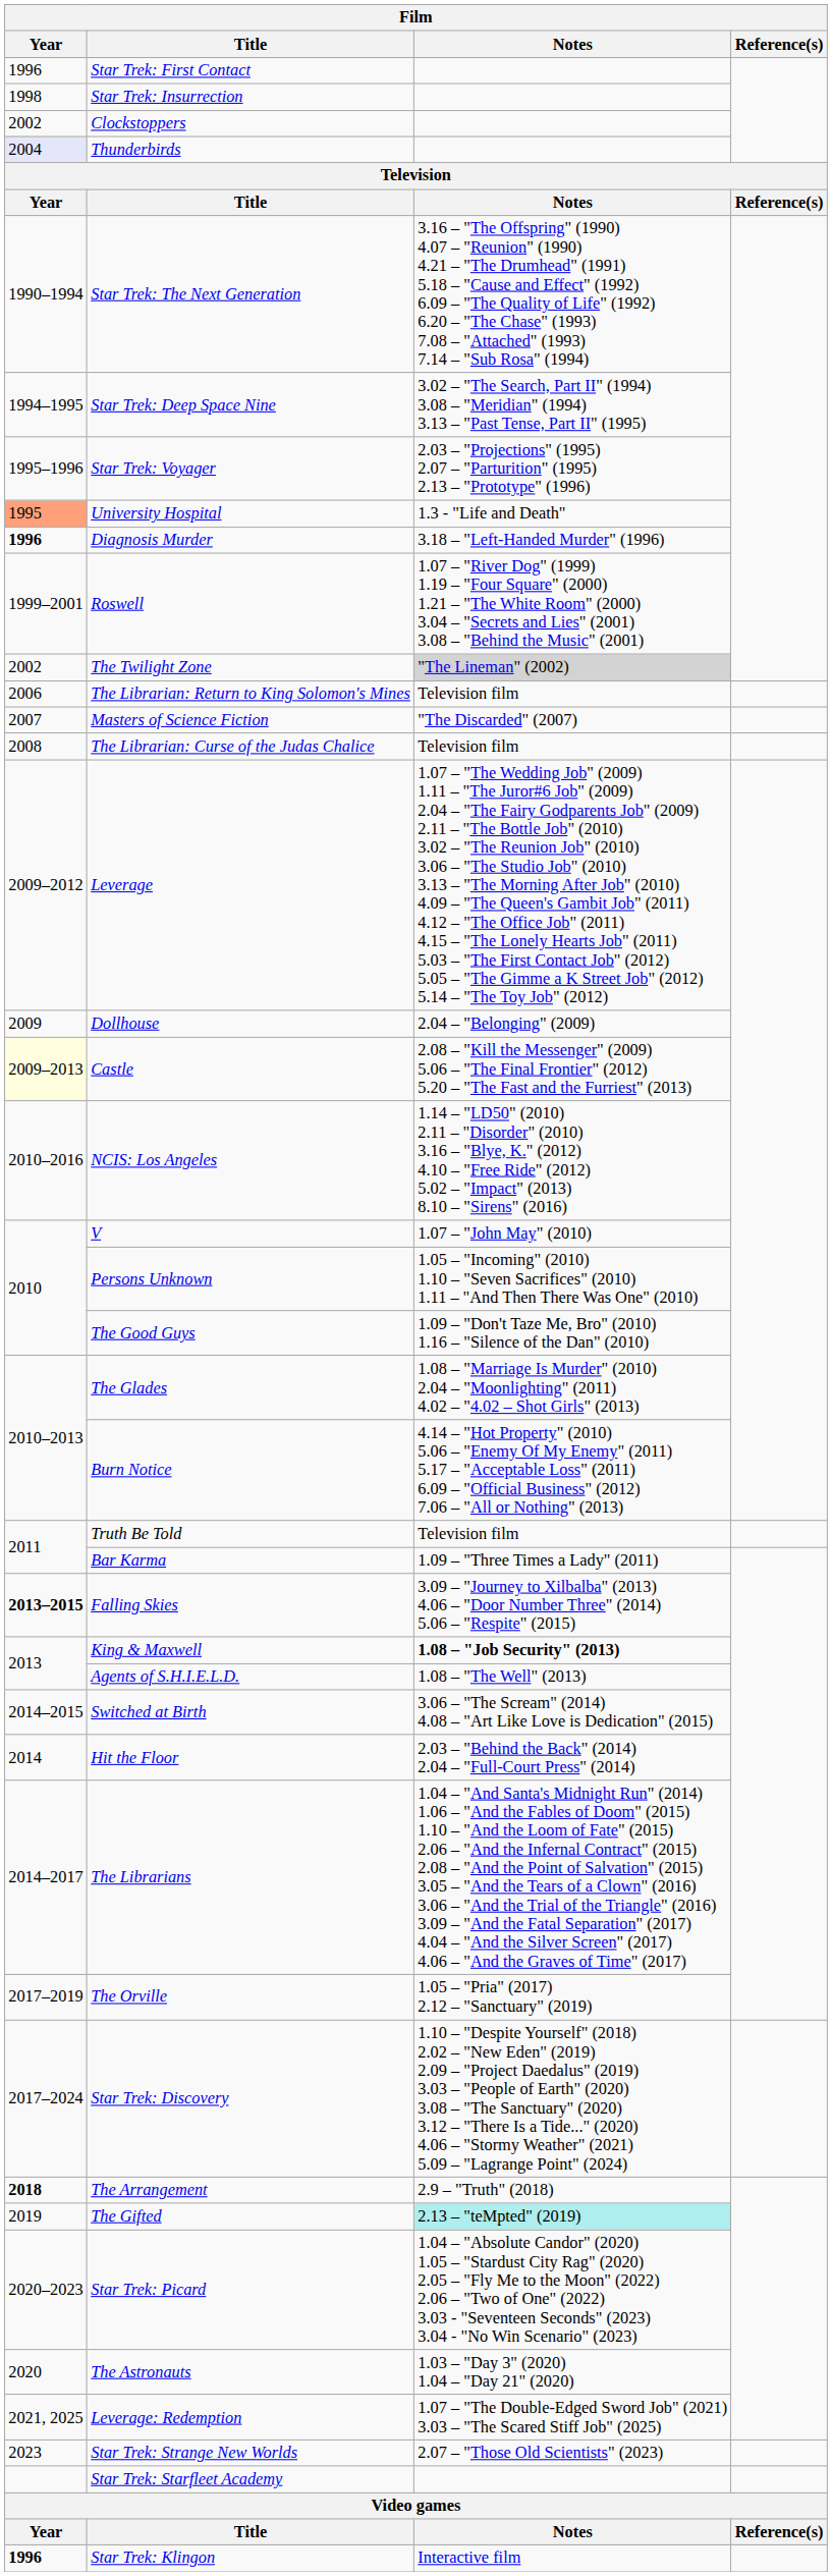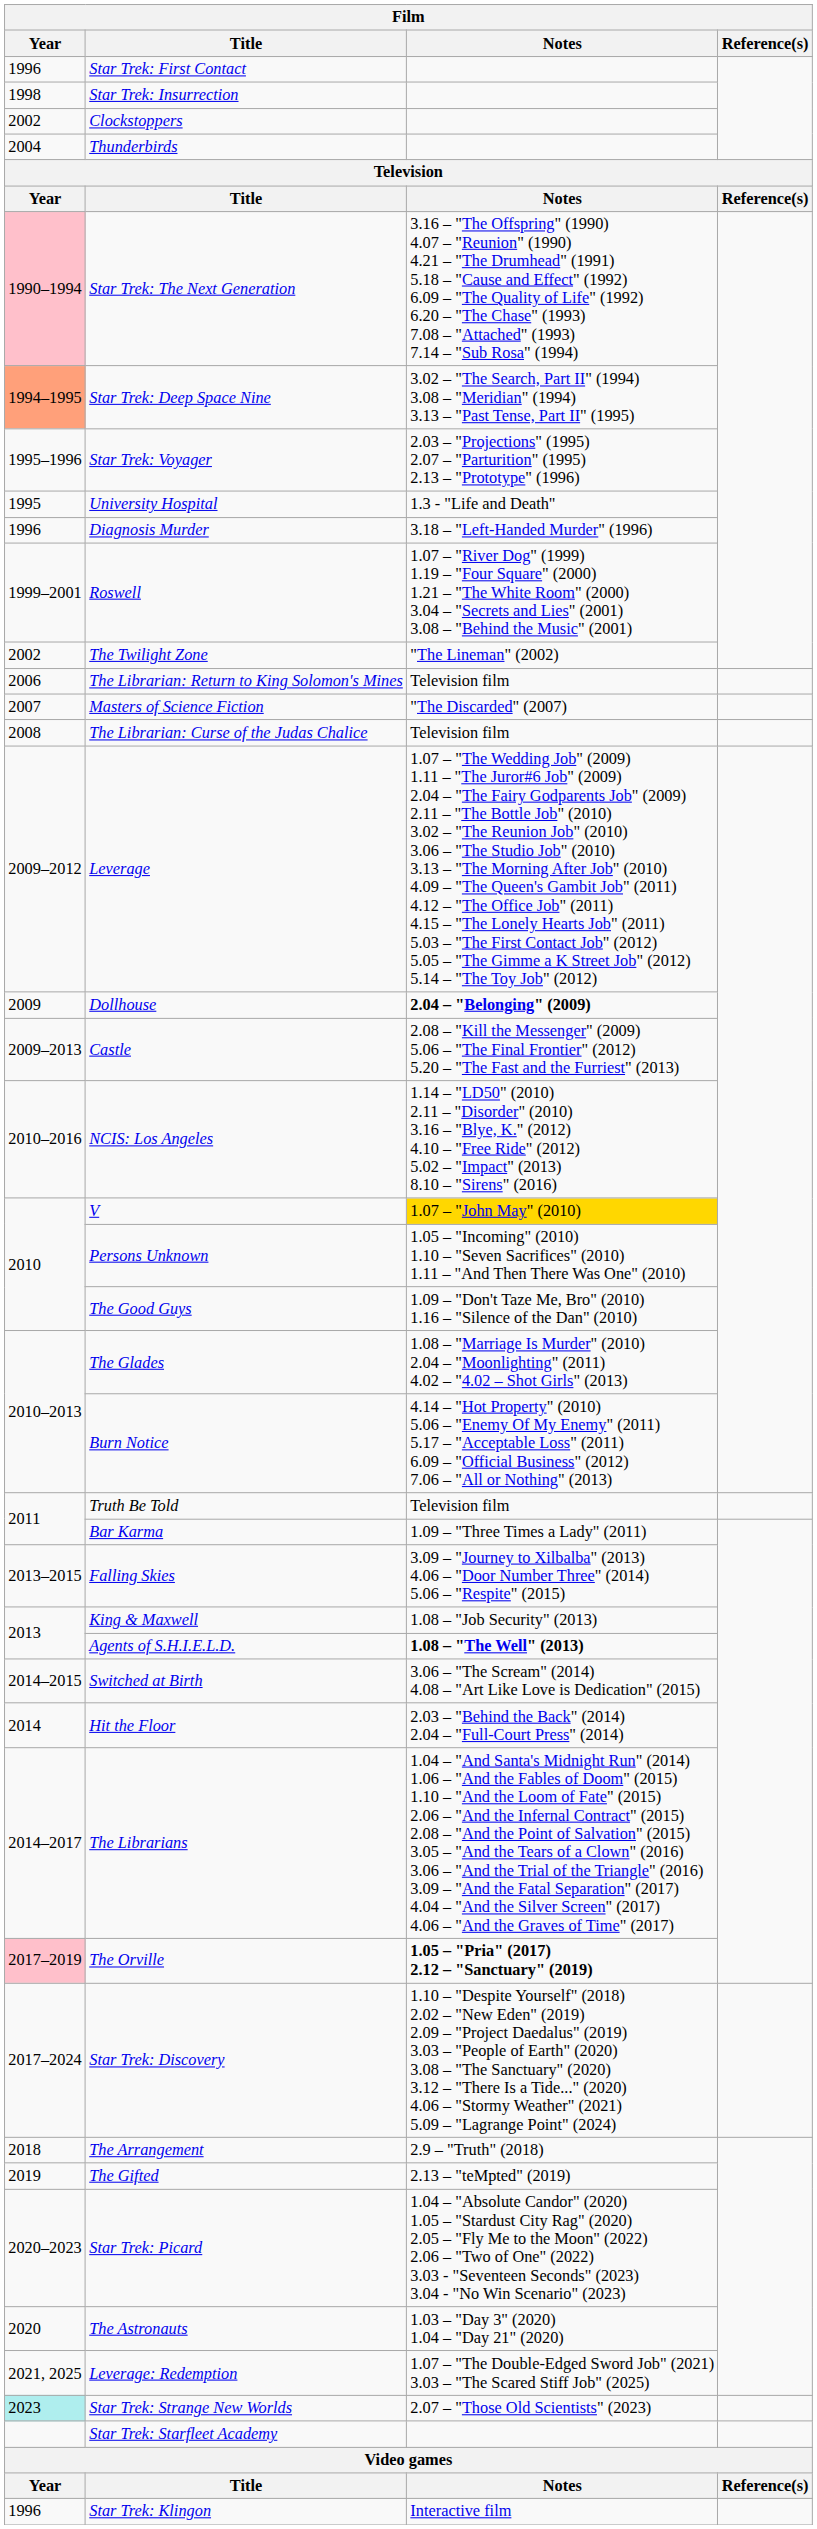Thunderbirds | Film / Year: lavender background -> no background
Star Trek: The Next Generation | Film / Year: no background -> pink background
Star Trek: Deep Space Nine | Film / Year: no background -> lightsalmon background
University Hospital | Film / Year: lightsalmon background -> no background
Diagnosis Murder | Film / Year: bold -> normal
The Twilight Zone | Film / Notes: lightgrey background -> no background
Dollhouse | Film / Notes: normal -> bold
Castle | Film / Year: lightyellow background -> no background
V | Film / Notes: no background -> gold background
Falling Skies | Film / Year: bold -> normal
King & Maxwell | Film / Notes: bold -> normal
Agents of S.H.I.E.L.D. | Film / Notes: normal -> bold
The Orville | Film / Year: no background -> pink background
The Orville | Film / Notes: normal -> bold
The Arrangement | Film / Year: bold -> normal
The Gifted | Film / Notes: paleturquoise background -> no background
Star Trek: Strange New Worlds | Film / Year: no background -> paleturquoise background
Star Trek: Klingon | Film / Year: bold -> normal
